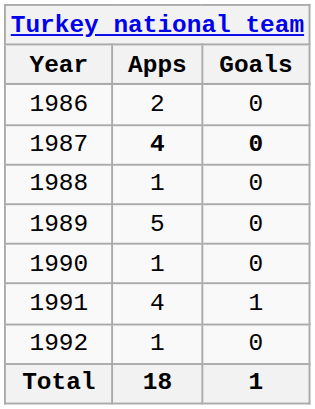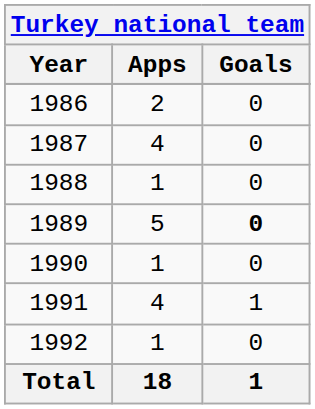1987 | Apps: bold -> normal
1987 | Goals: bold -> normal
1989 | Goals: normal -> bold
